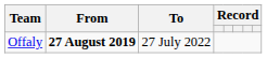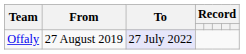Offaly | From: bold -> normal
Offaly | To: no background -> lavender background
